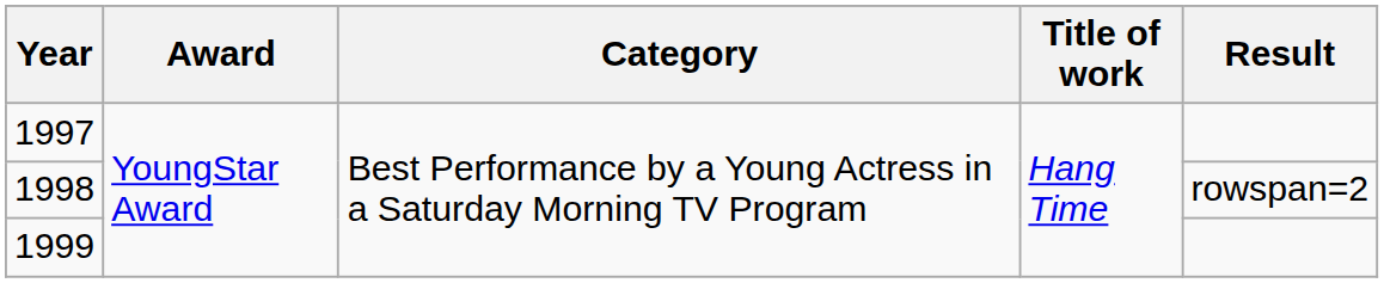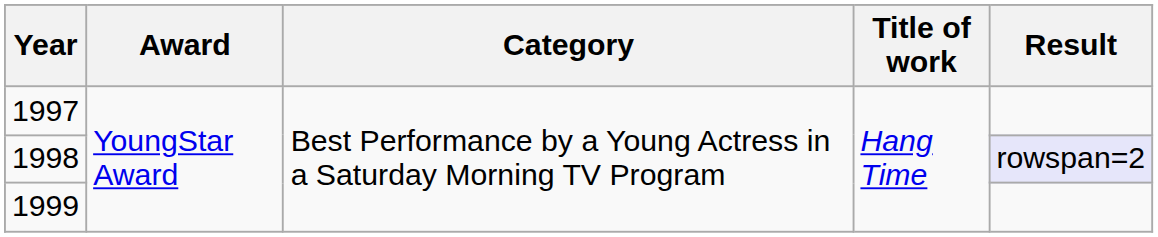1998 | Result: no background -> lavender background
